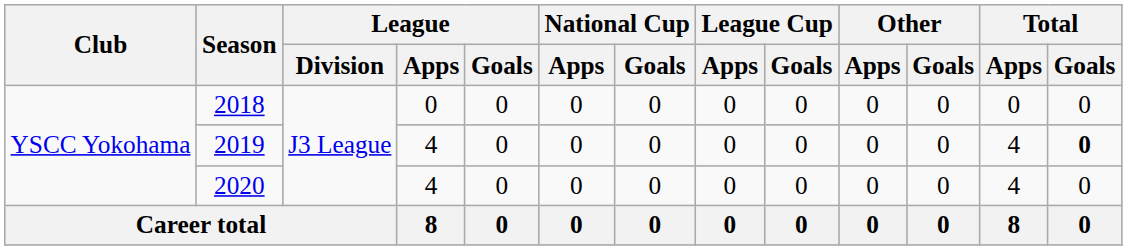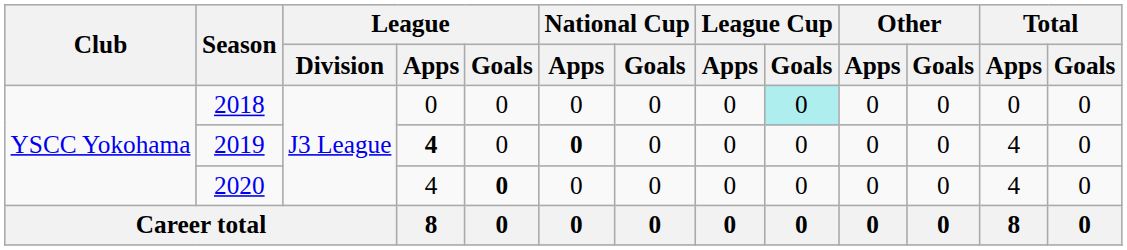2018 | League Cup / Goals: no background -> paleturquoise background
2019 | League / Apps: normal -> bold
2019 | National Cup / Apps: normal -> bold
2019 | Total / Goals: bold -> normal
2020 | League / Goals: normal -> bold
